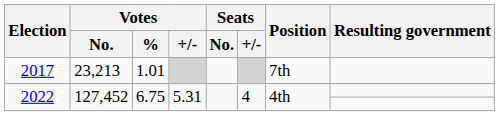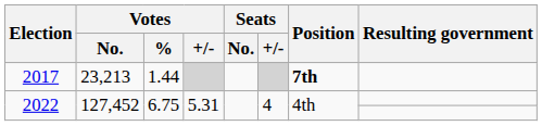2017 | Votes / %: 1.01 -> 1.44
2017 | Position: normal -> bold
